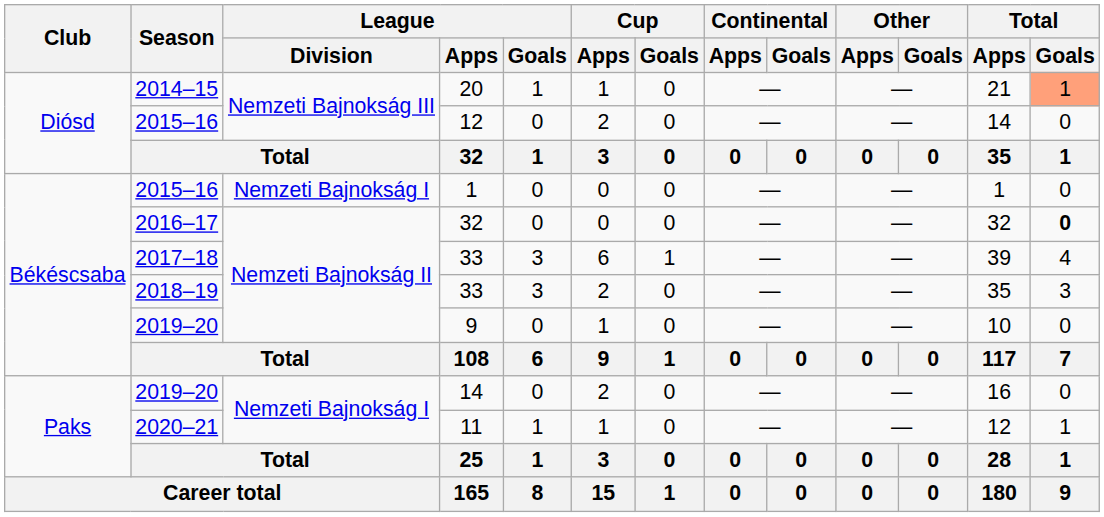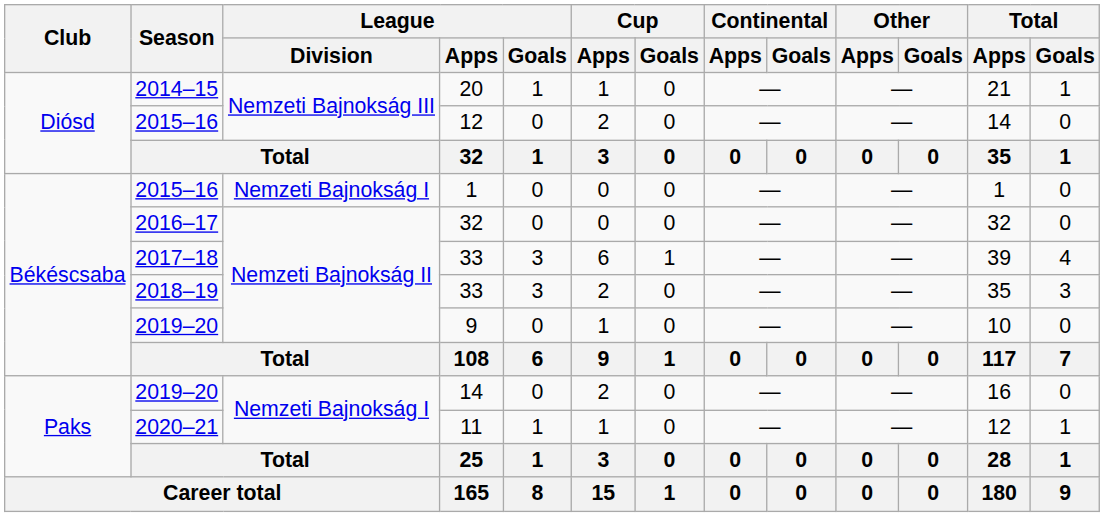20 | Total / Goals: lightsalmon background -> no background
2016–17 / 32 | Total / Goals: bold -> normal
